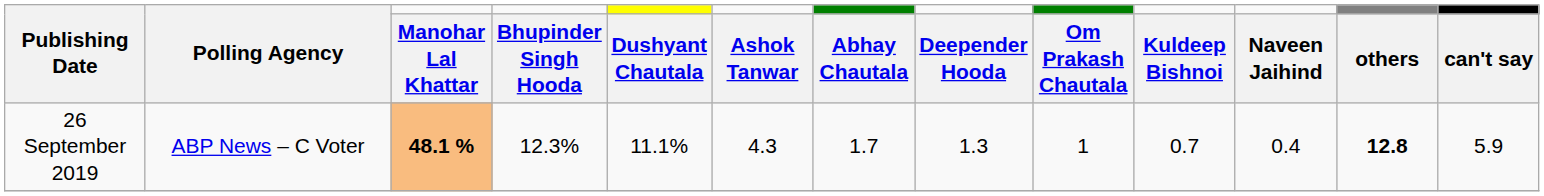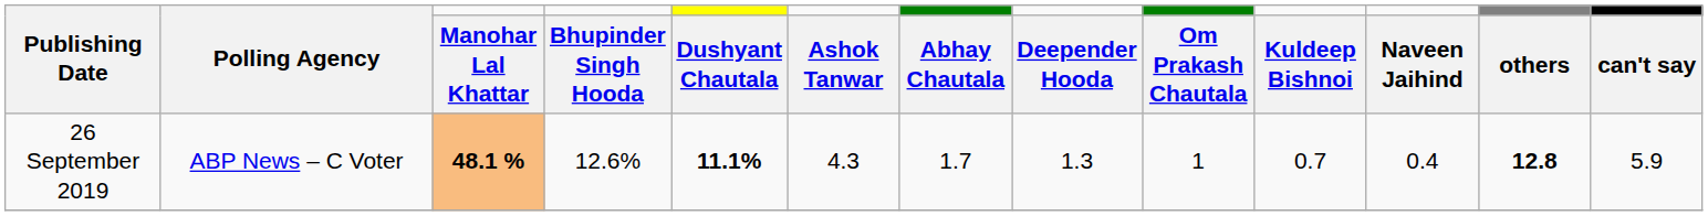26 September 2019 | Bhupinder Singh Hooda: 12.3% -> 12.6%
26 September 2019 | Dushyant Chautala: normal -> bold
